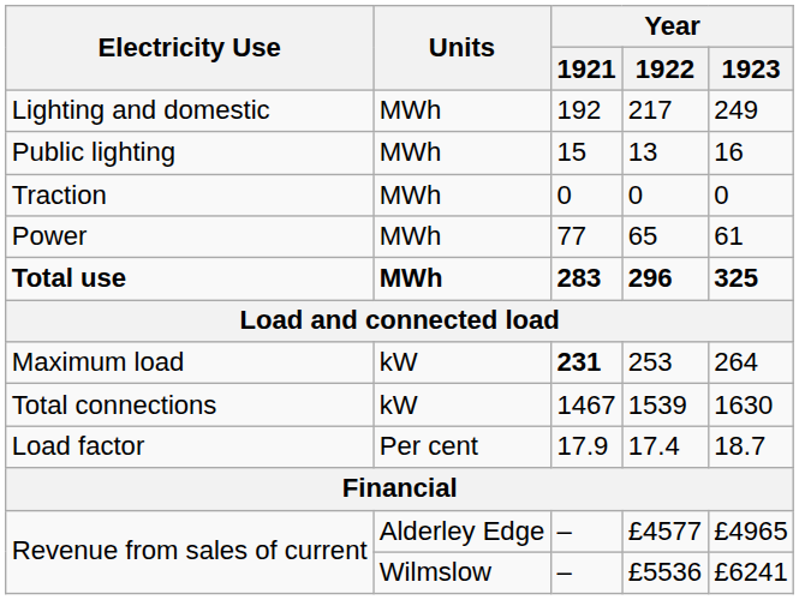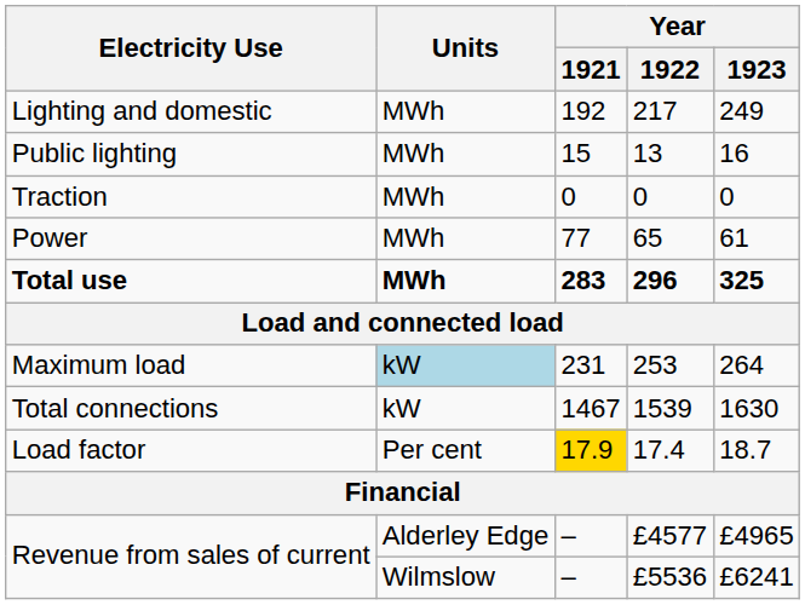Maximum load | Units: no background -> lightblue background
Maximum load | Year / 1921: bold -> normal
Load factor | Year / 1921: no background -> gold background
